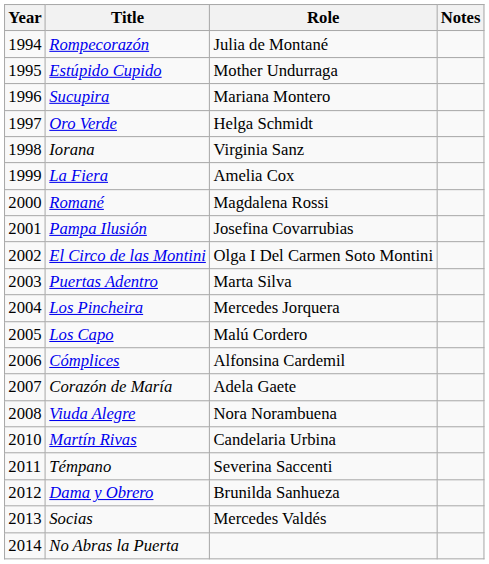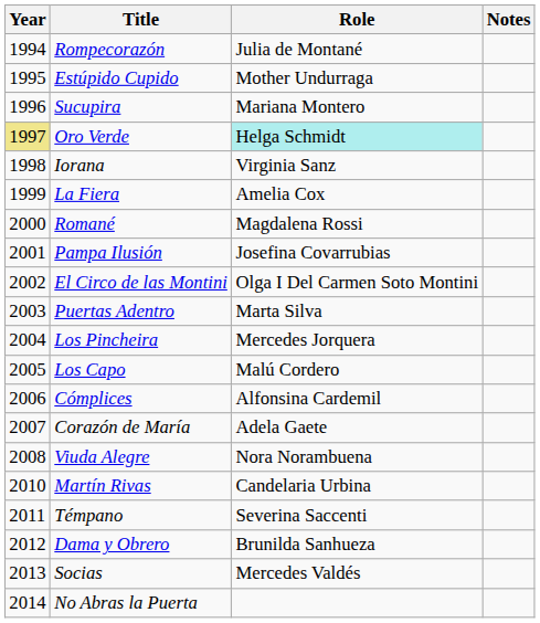Oro Verde | Year: no background -> khaki background
Oro Verde | Role: no background -> paleturquoise background
